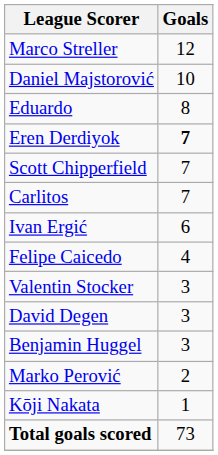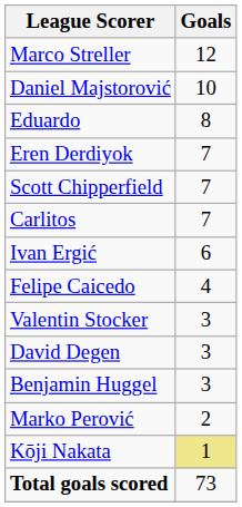Eren Derdiyok | Goals: bold -> normal
Kōji Nakata | Goals: no background -> khaki background
